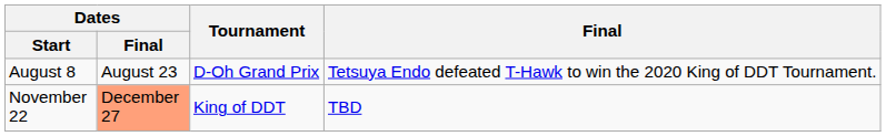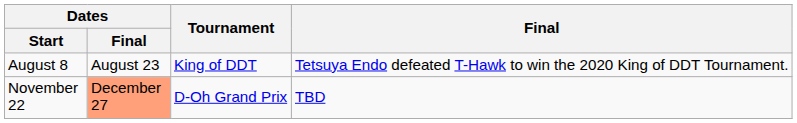August 8 | Tournament: D-Oh Grand Prix -> King of DDT
November 22 | Tournament: King of DDT -> D-Oh Grand Prix
